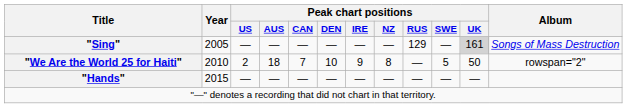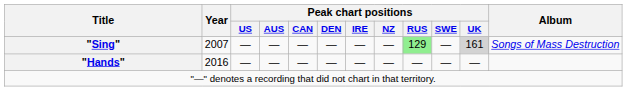"Sing" | Year: 2005 -> 2007
"Sing" | Peak chart positions / RUS: no background -> lightgreen background
- row: "We Are the World 25 for Haiti" | 2010 | 2 | 18 | 7 | 10 | 9 | 8 | — | 5 | 50 | rowspan="2"
"Hands" | Year: 2015 -> 2016
